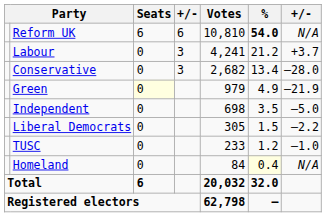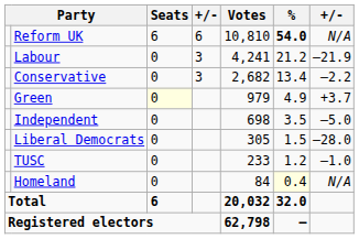Labour | column 7: +3.7 -> –21.9
Conservative | column 7: –28.0 -> –2.2
Green | column 7: –21.9 -> +3.7
Liberal Democrats | column 7: –2.2 -> –28.0
